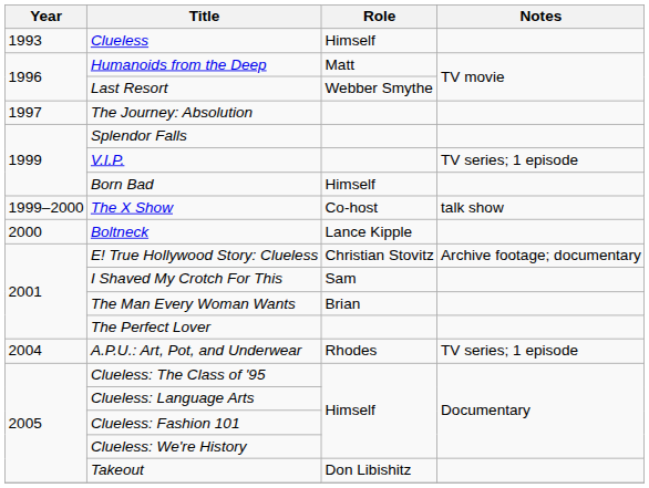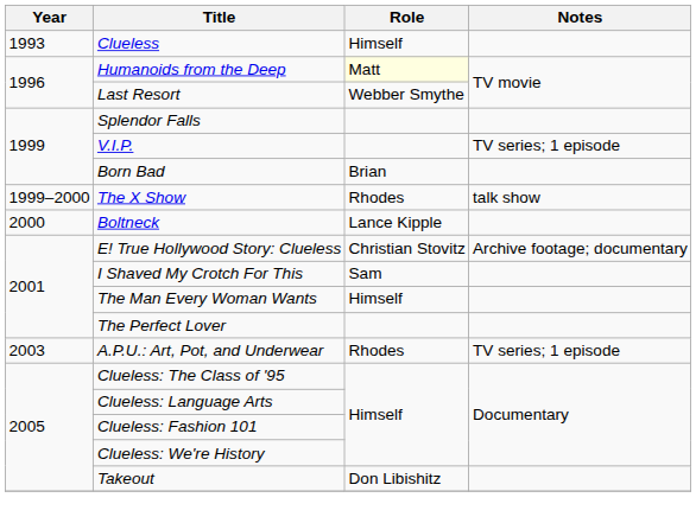Humanoids from the Deep | Role: no background -> lightyellow background
- row: 1997 | The Journey: Absolution
Born Bad | Role: Himself -> Brian
The X Show | Role: Co-host -> Rhodes
The Man Every Woman Wants | Role: Brian -> Himself
A.P.U.: Art, Pot, and Underwear | Year: 2004 -> 2003
